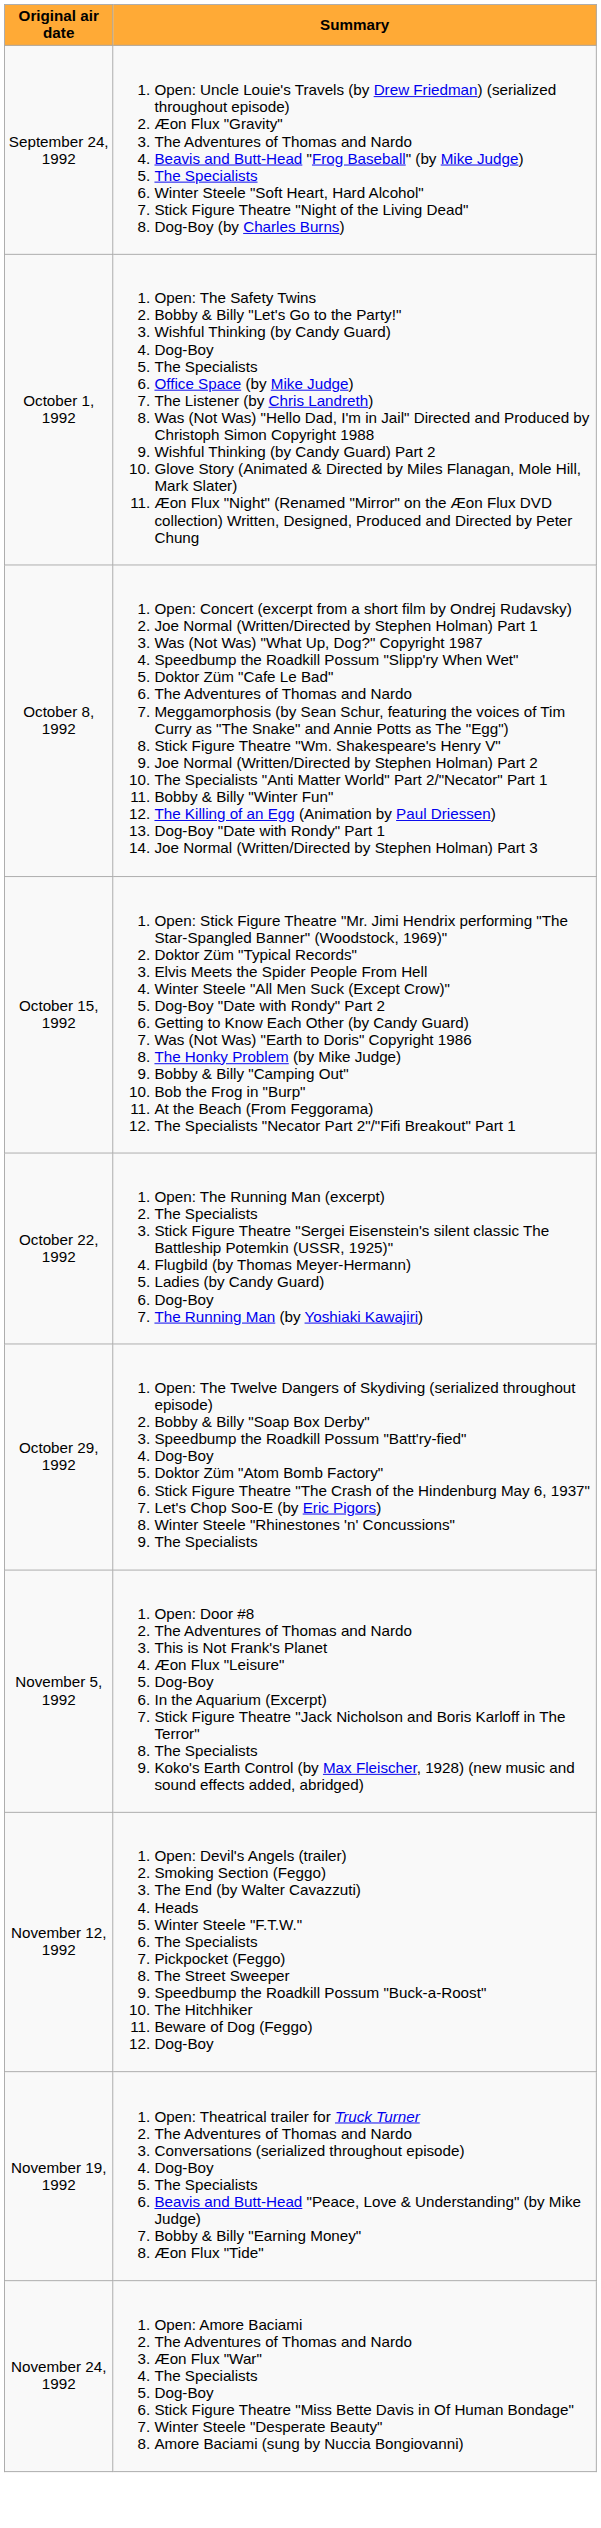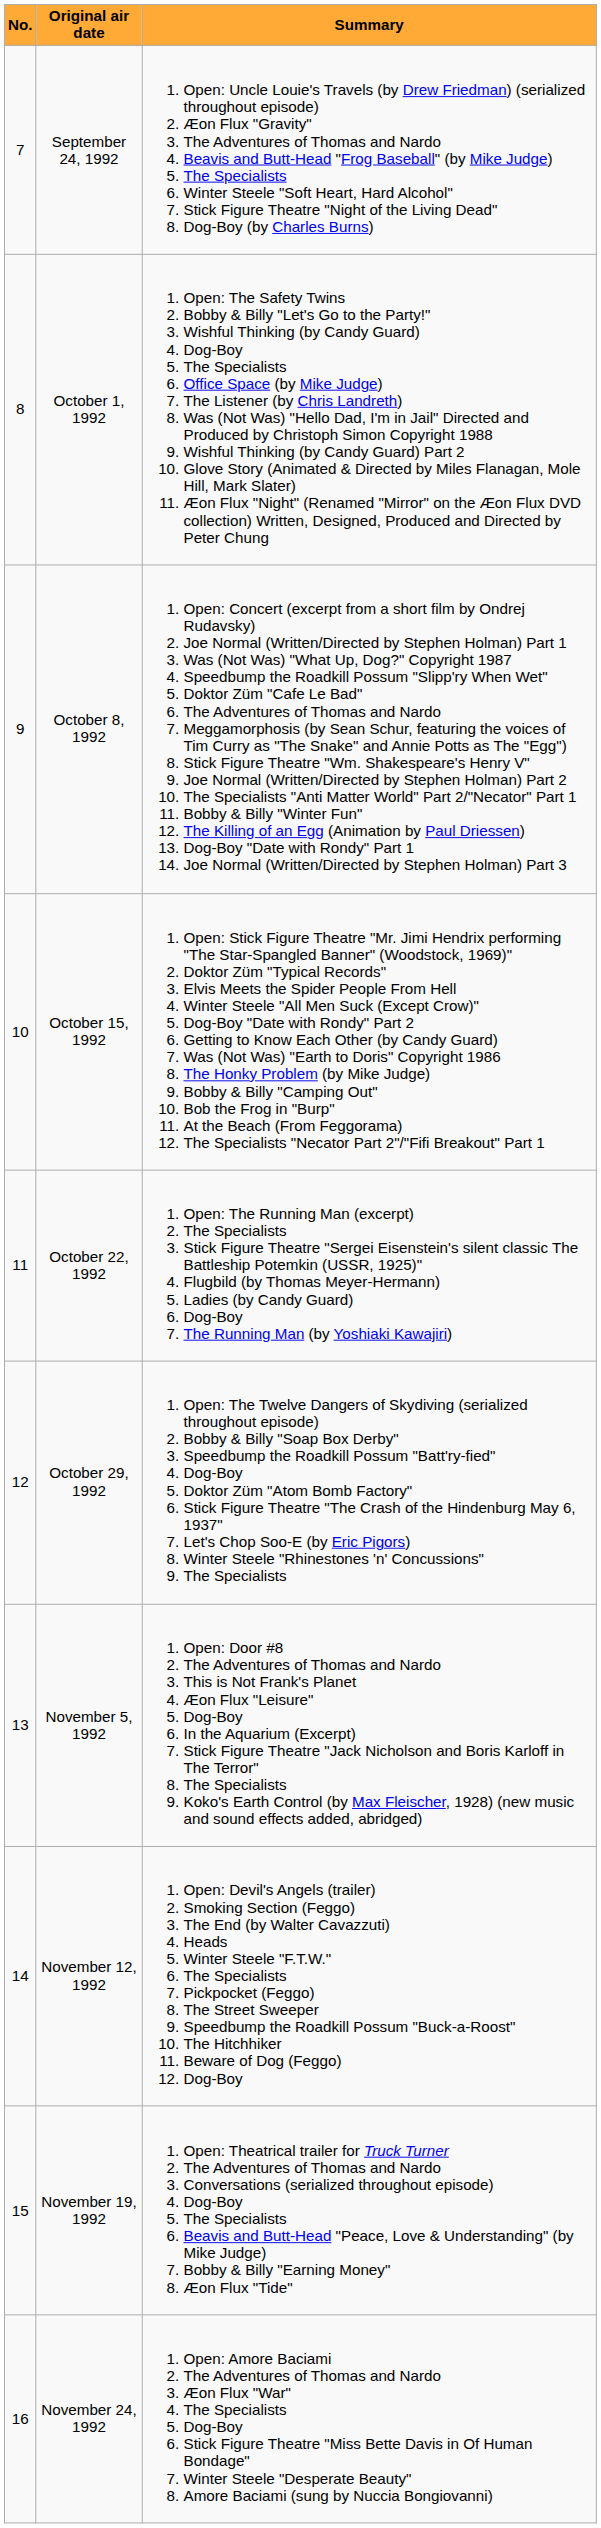+ column: No. | 7 | 8 | 9 | 10 | 11 | 12 | 13 | 14 | 15 | 16
